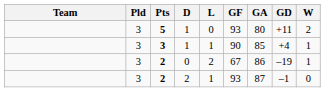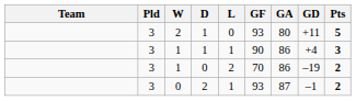columns swapped: W <-> Pts
row 3 | GA: 85 -> 86
row 4 | GF: 67 -> 70
